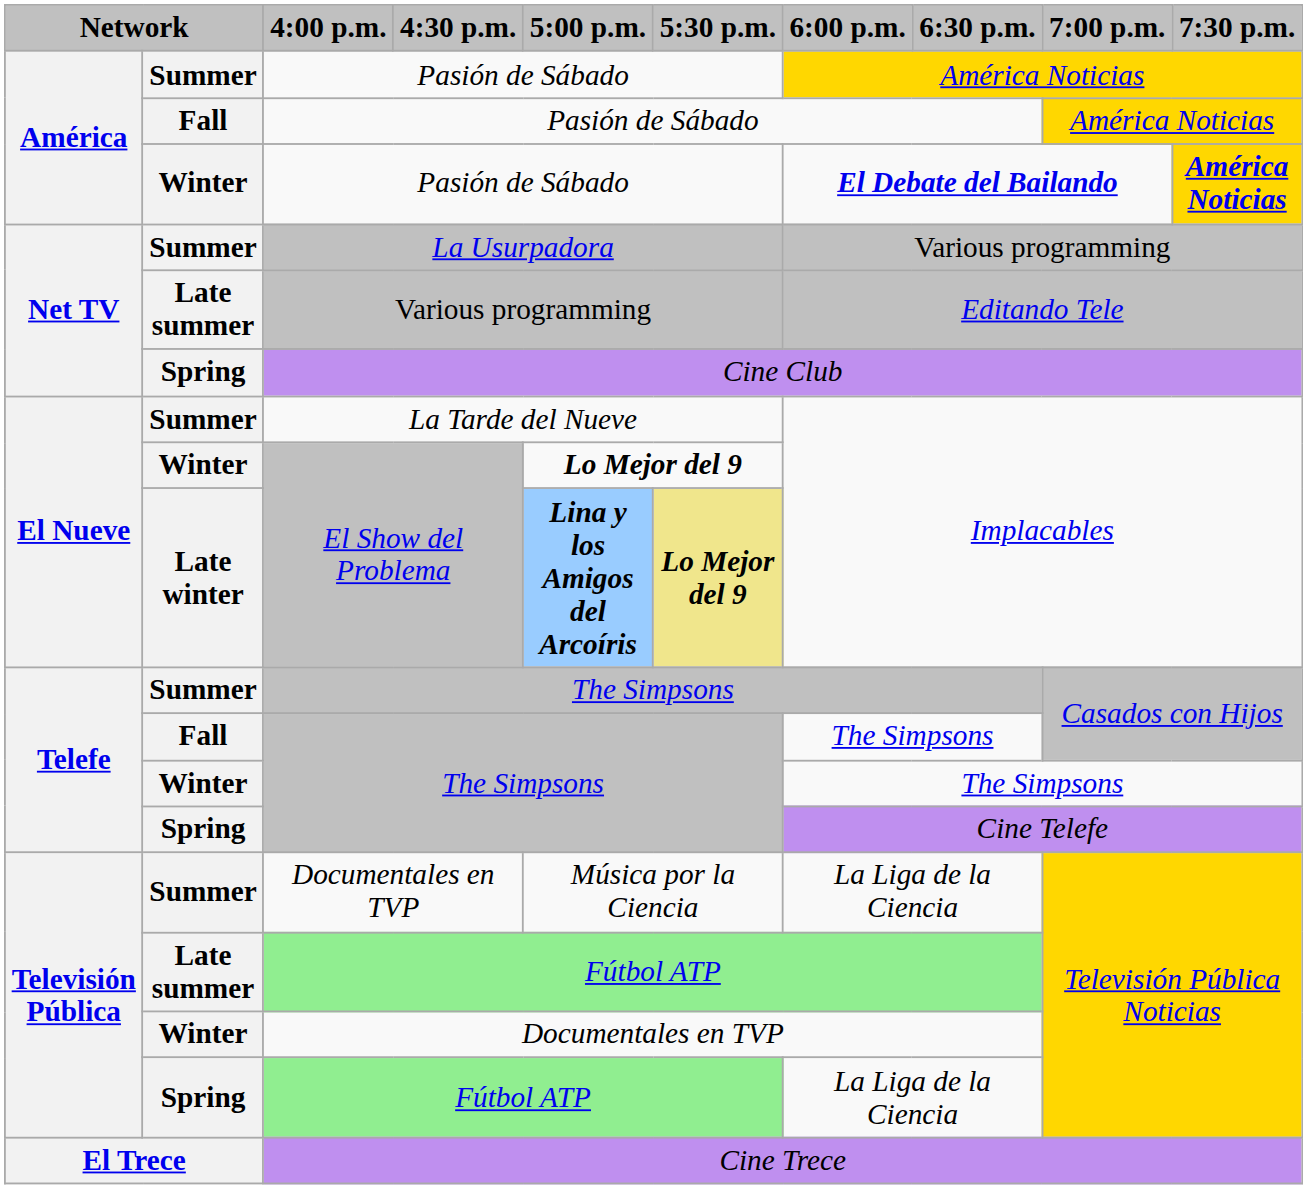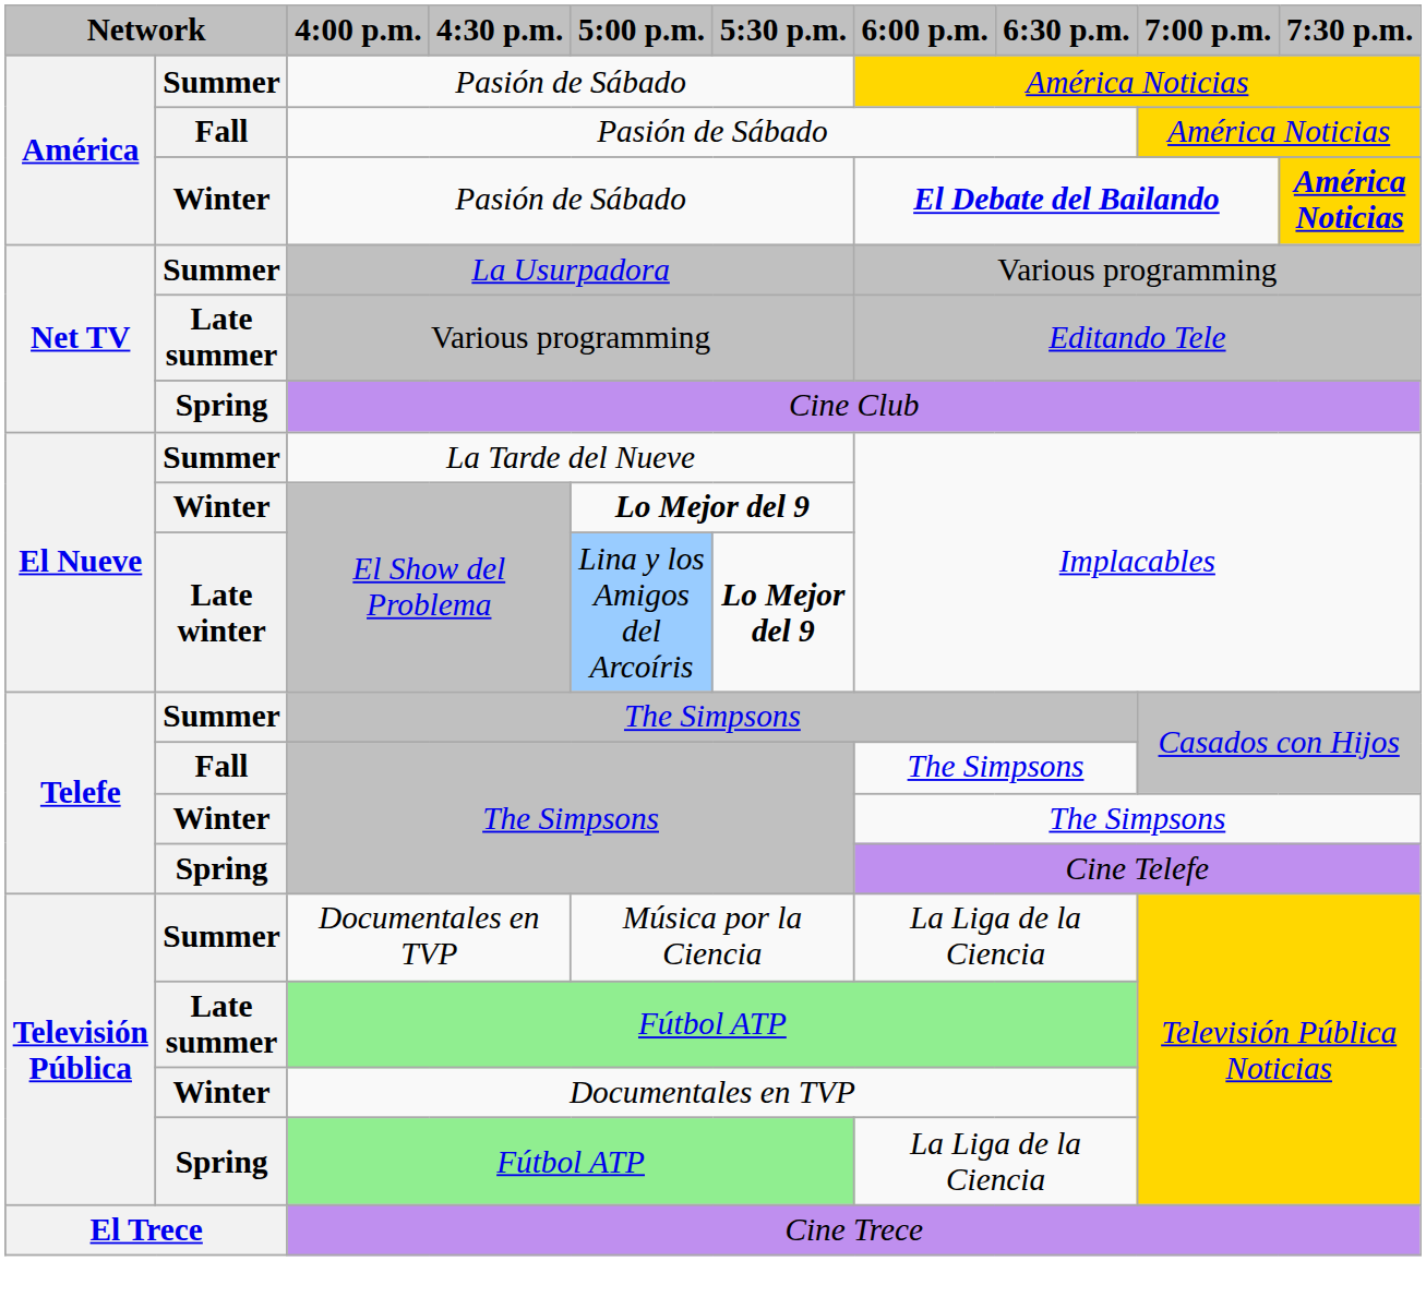Late winter / El Show del Problema | 5:00 p.m.: bold -> normal
Late winter / El Show del Problema | 5:30 p.m.: khaki background -> no background
